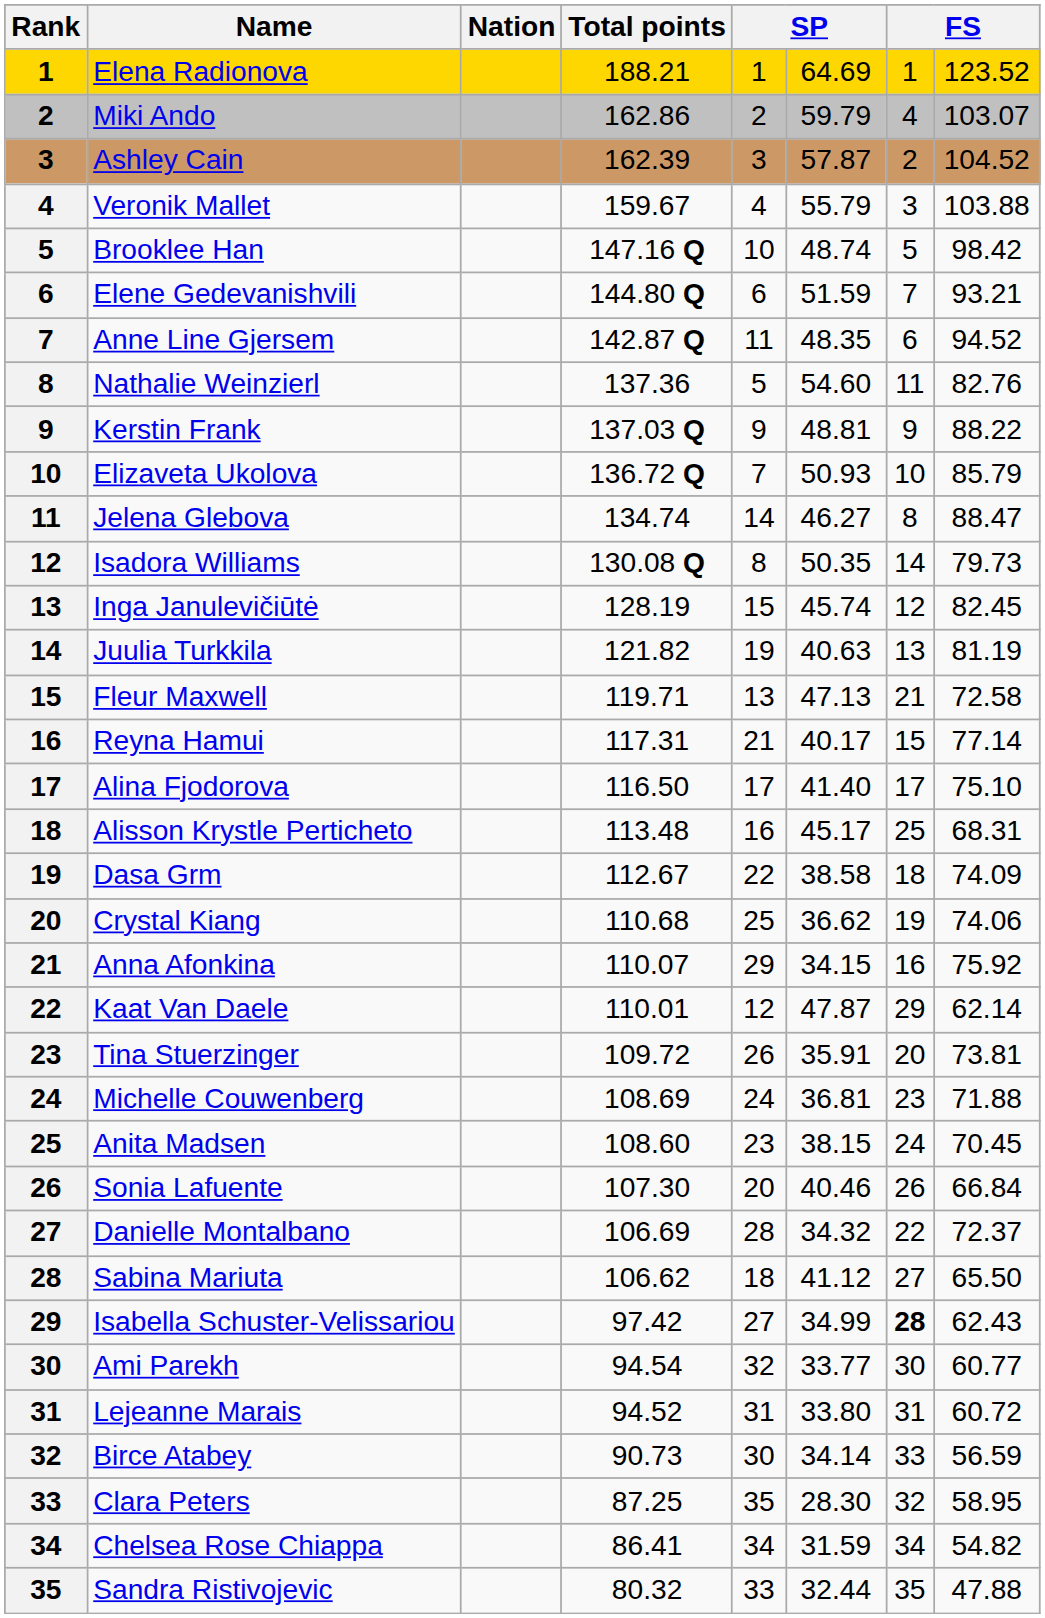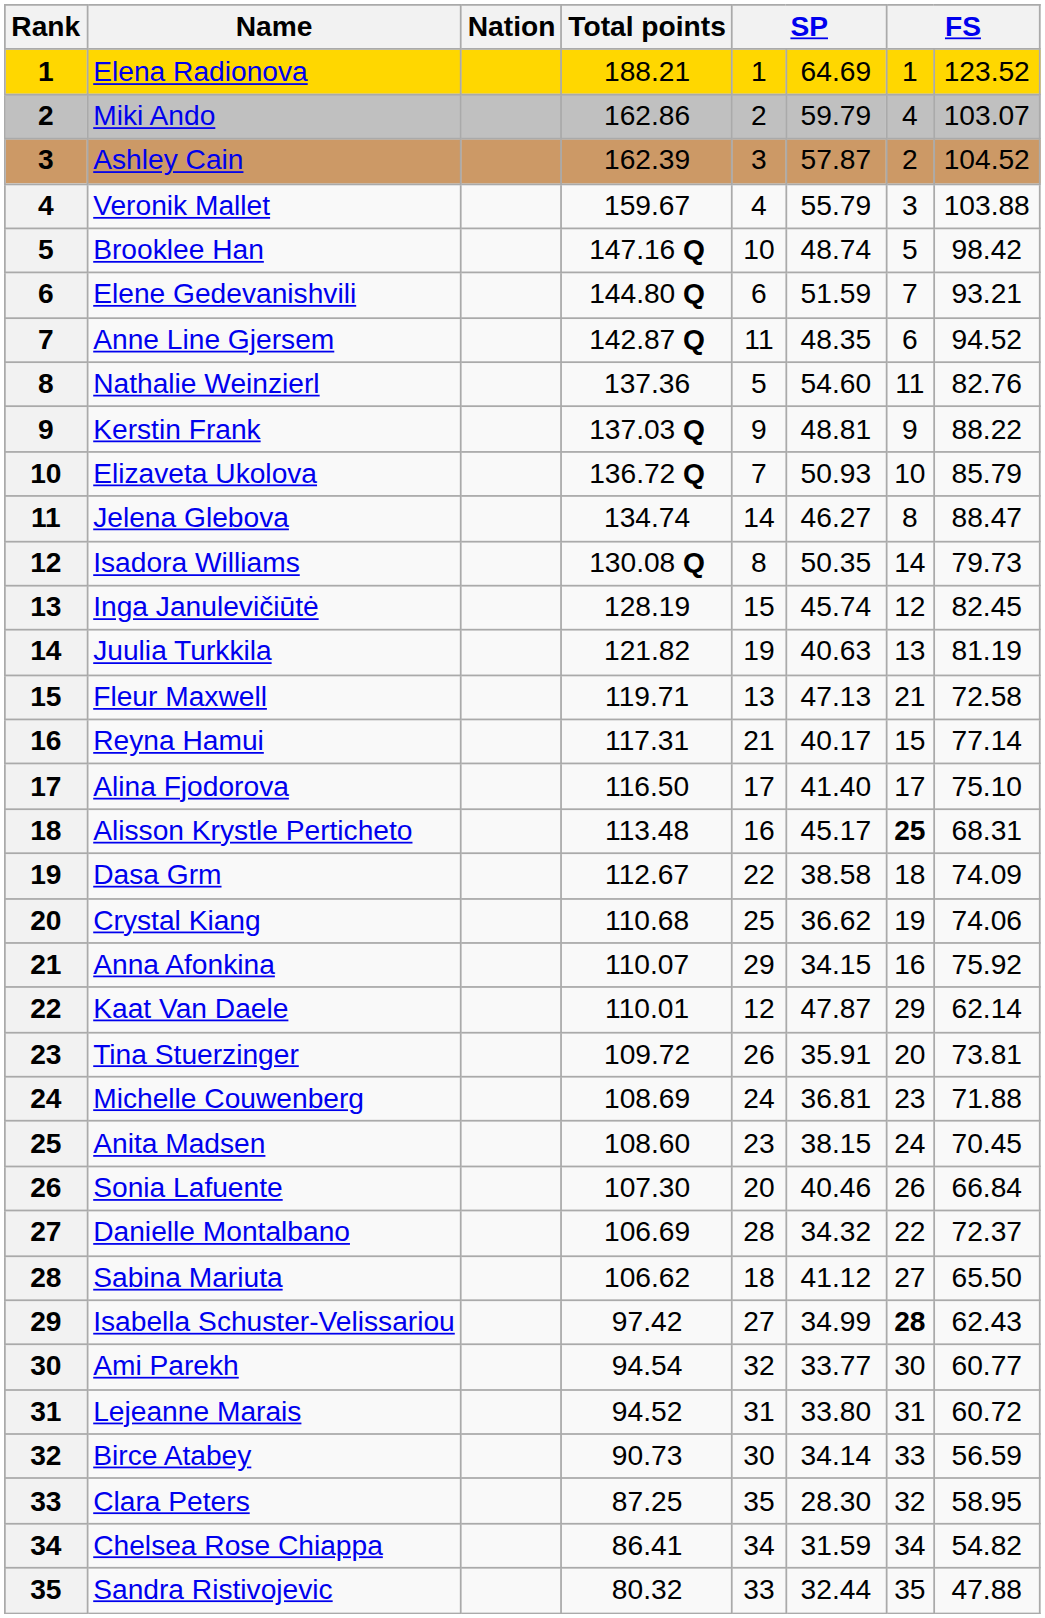Alisson Krystle Perticheto | column 7: normal -> bold
